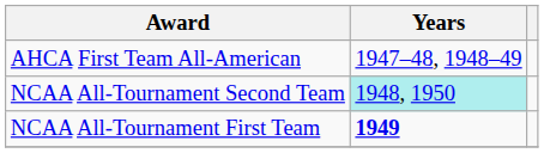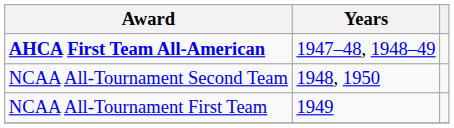row 2 | Award: normal -> bold
row 3 | Years: paleturquoise background -> no background
row 4 | Years: bold -> normal
